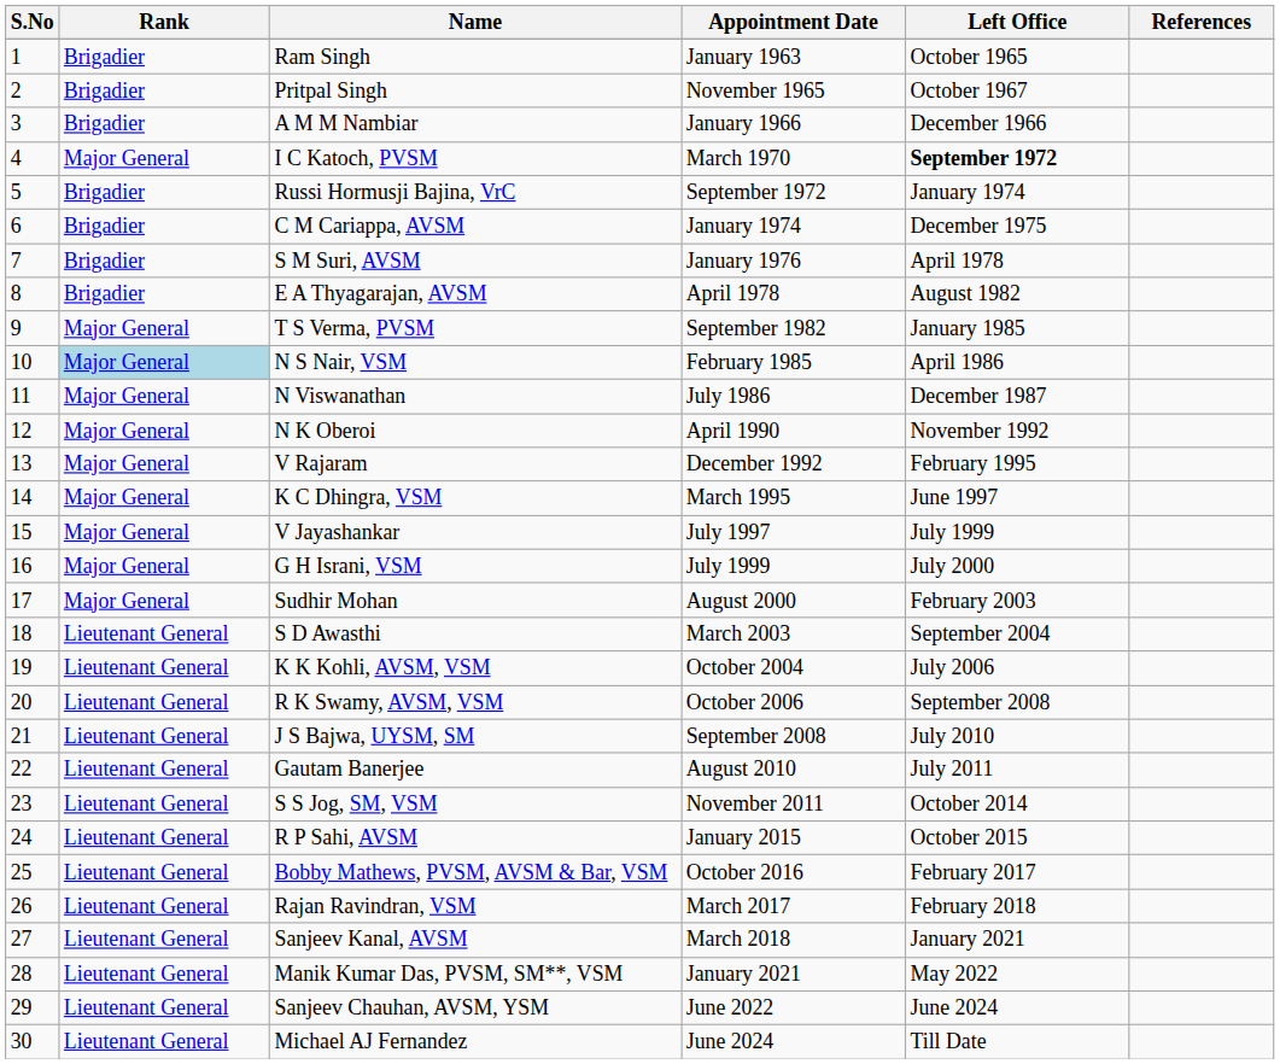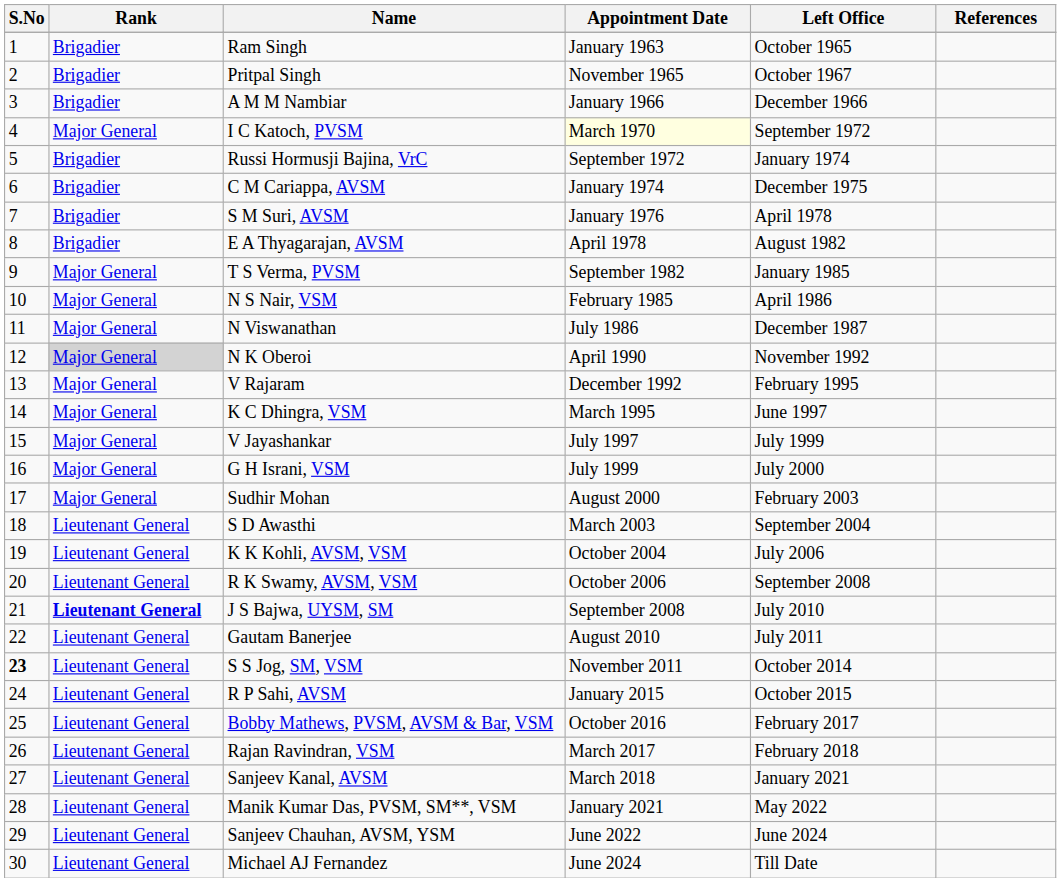I C Katoch, PVSM | Appointment Date: no background -> lightyellow background
I C Katoch, PVSM | Left Office: bold -> normal
N S Nair, VSM | Rank: lightblue background -> no background
N K Oberoi | Rank: no background -> lightgrey background
J S Bajwa, UYSM, SM | Rank: normal -> bold
S S Jog, SM, VSM | S.No: normal -> bold
